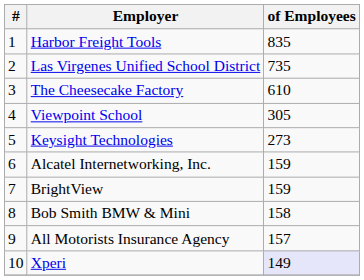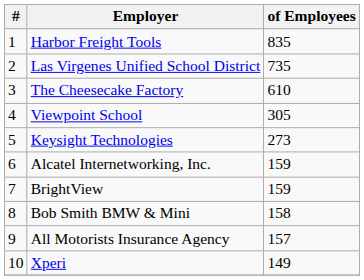Xperi | of Employees: lavender background -> no background
